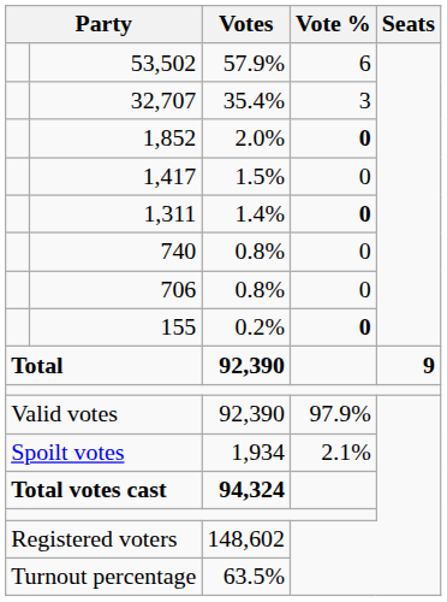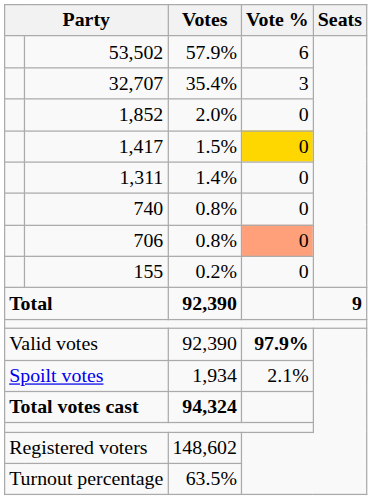1,852 | Vote %: bold -> normal
1,417 | Vote %: no background -> gold background
1,311 | Vote %: bold -> normal
706 | Vote %: no background -> lightsalmon background
155 | Vote %: bold -> normal
Valid votes | Vote %: normal -> bold
